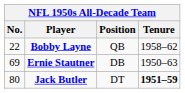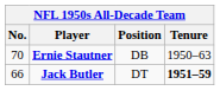- row: 22 | Bobby Layne | QB | 1958–62
Ernie Stautner | No.: 69 -> 70
Jack Butler | No.: 80 -> 66
